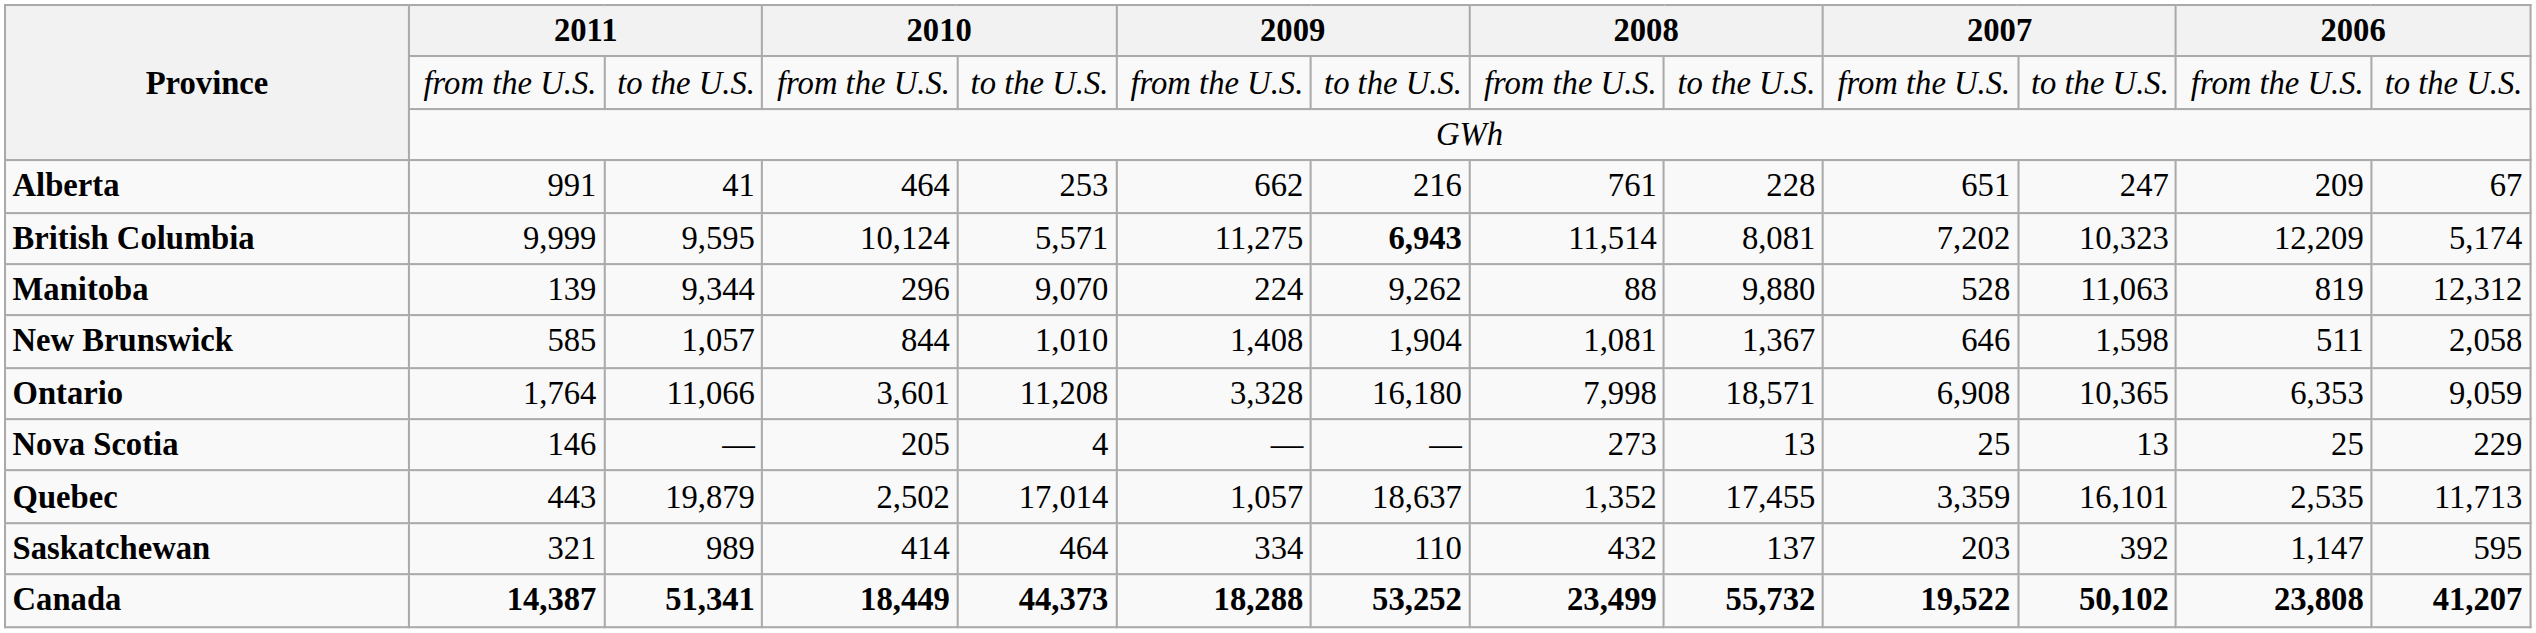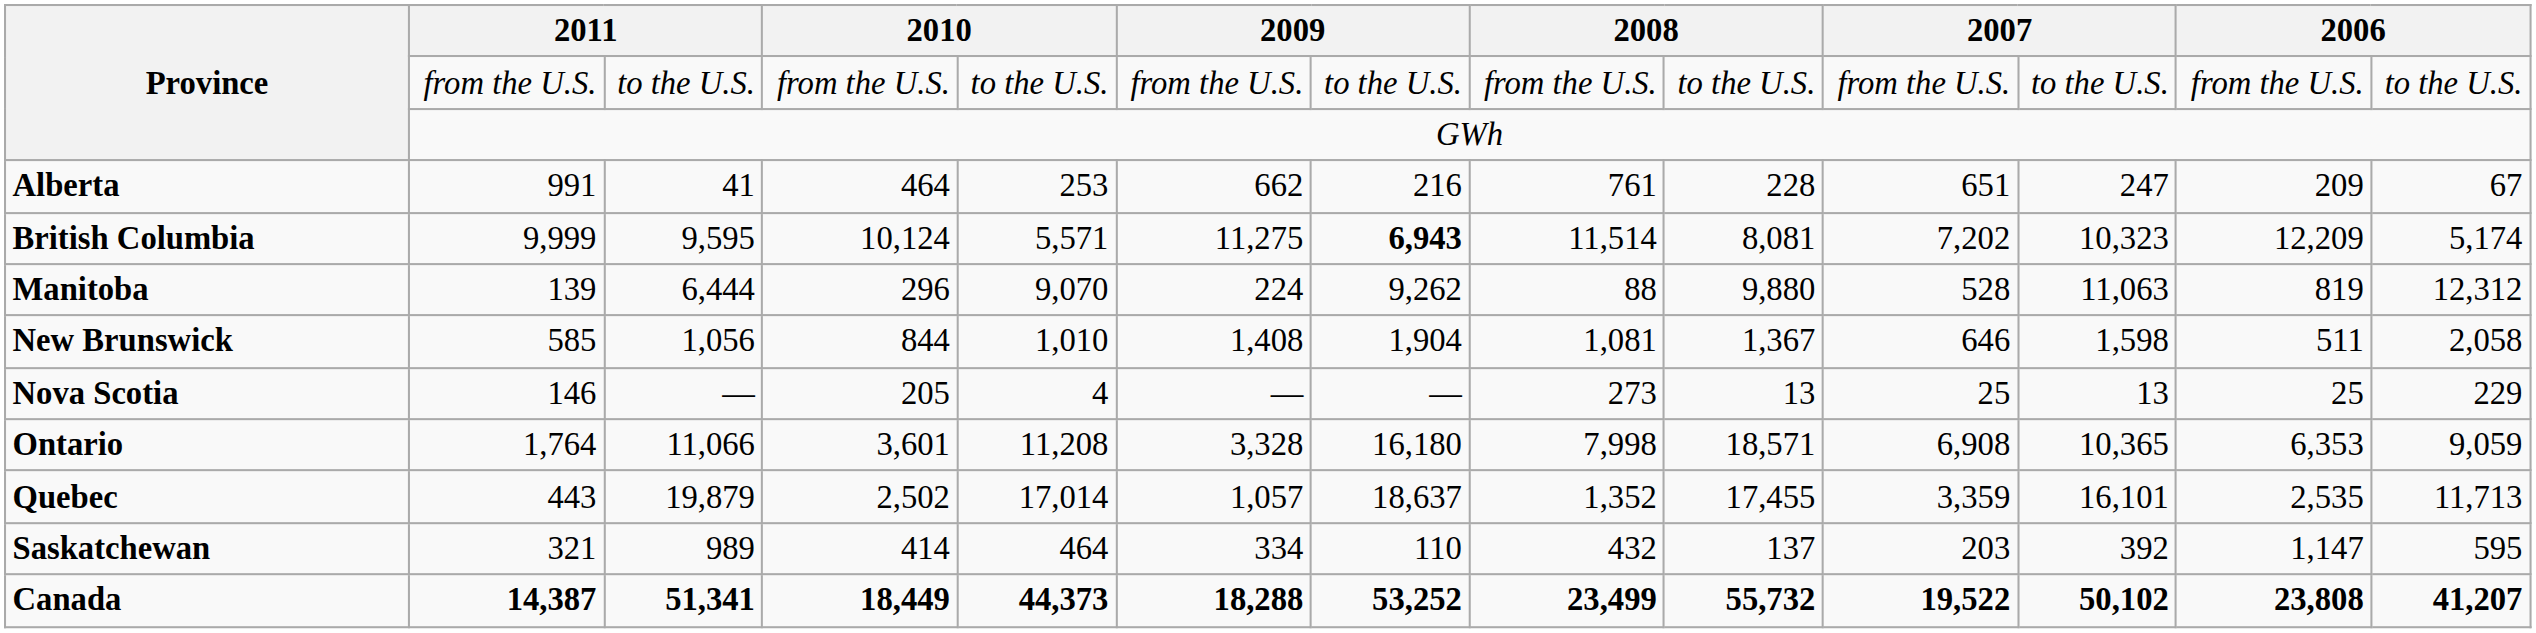Manitoba | column 3: 9,344 -> 6,444
New Brunswick | column 3: 1,057 -> 1,056
rows swapped: Nova Scotia <-> Ontario
